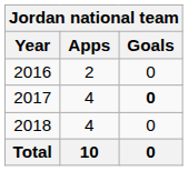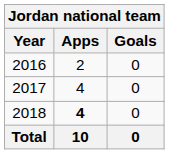2017 | Goals: bold -> normal
2018 | Apps: normal -> bold
